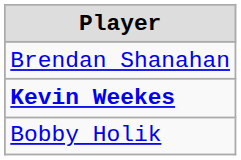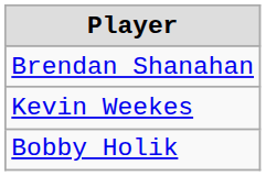row 3 | column 1: bold -> normal
